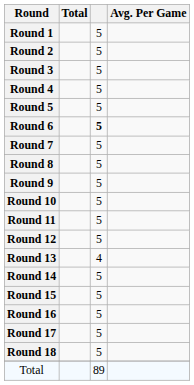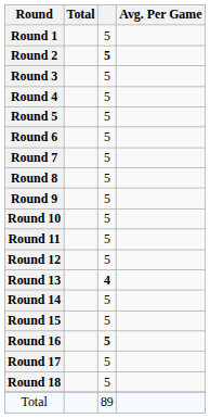Round 2 | column 3: normal -> bold
Round 6 | column 3: bold -> normal
Round 13 | column 3: normal -> bold
Round 16 | column 3: normal -> bold
